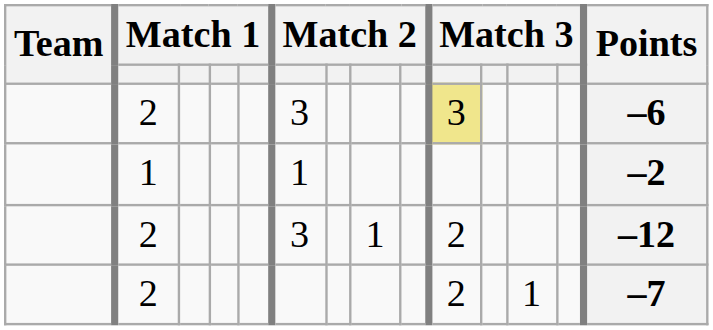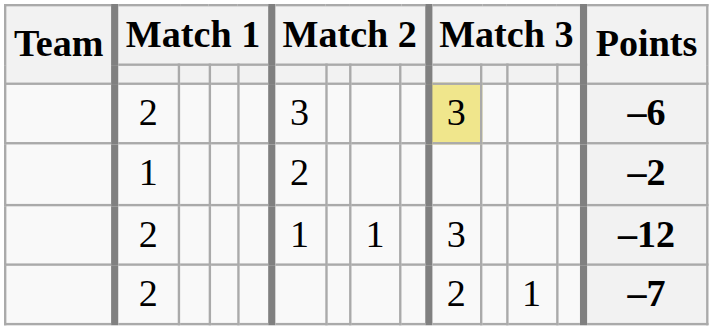row 4 | column 6: 1 -> 2
row 5 | column 6: 3 -> 1
row 5 | column 10: 2 -> 3
